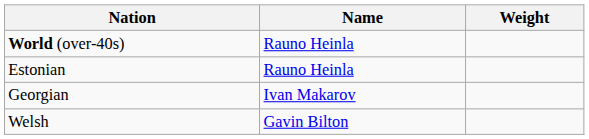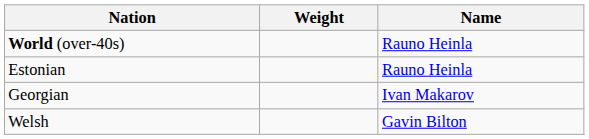columns swapped: Name <-> Weight
